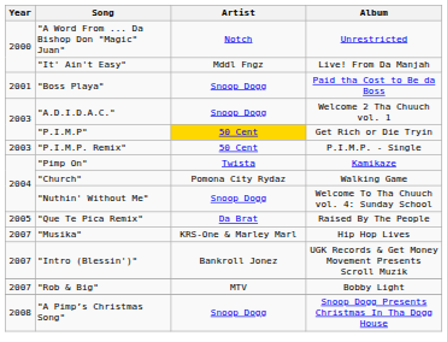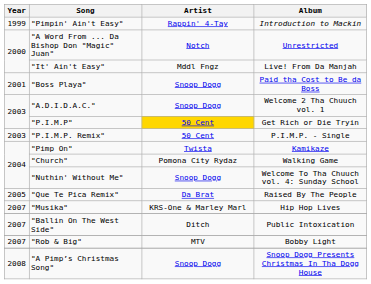+ row: 1999 | "Pimpin' Ain't Easy" | Rappin' 4-Tay | Introduction to Mackin
- row: 2007 | "Intro (Blessin')" | Bankroll Jonez | UGK Records & Get Money Movement Presents Scroll Muzik
+ row: 2007 | "Ballin On The West Side" | Ditch | Public Intoxication
